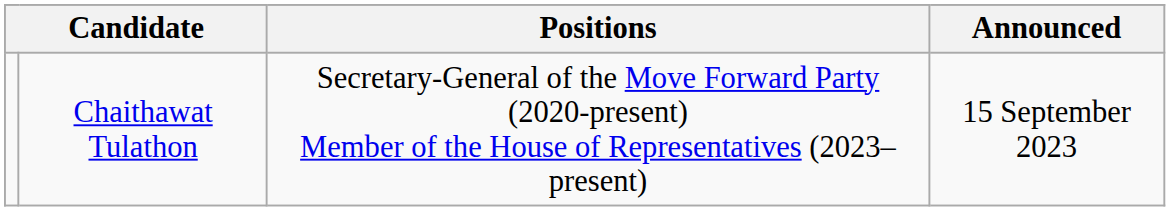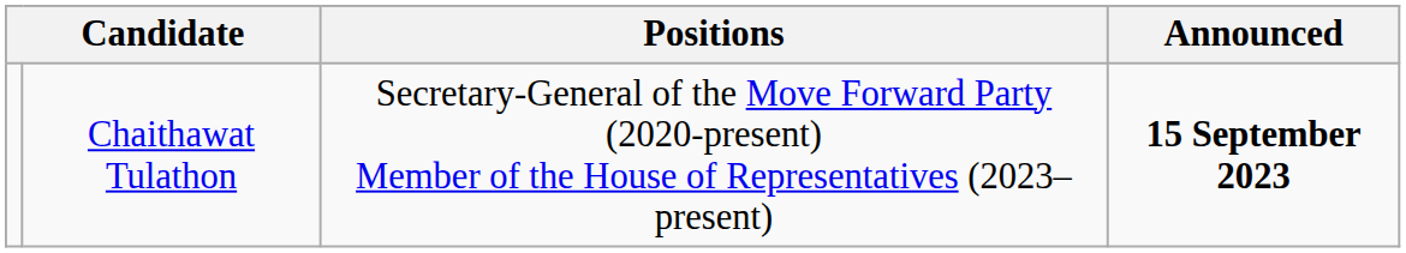Chaithawat Tulathon | Announced: normal -> bold
